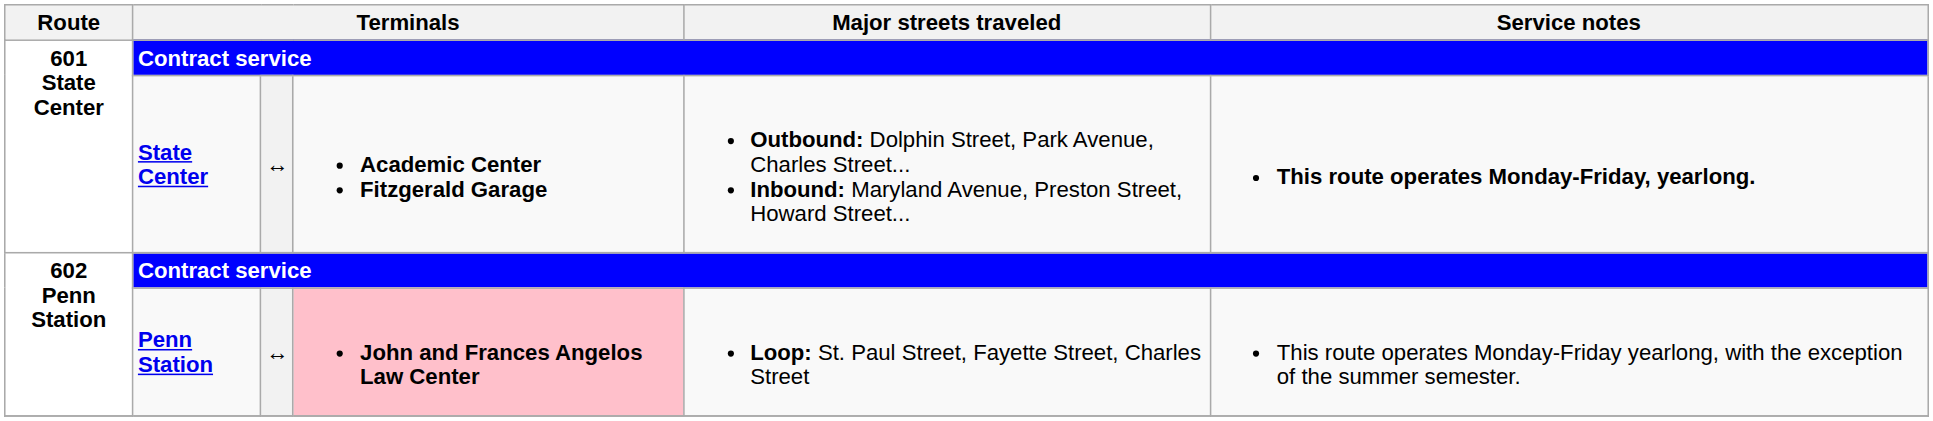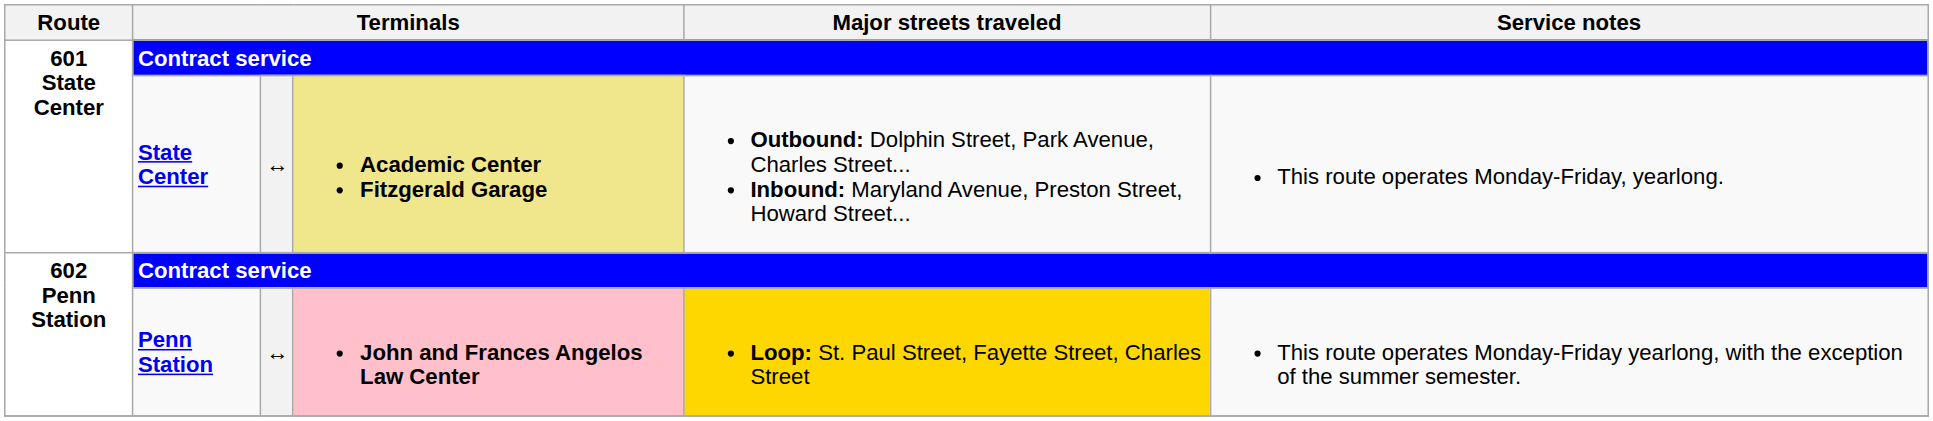State Center | column 4: no background -> khaki background
State Center | Service notes: bold -> normal
Penn Station | Major streets traveled: no background -> gold background
